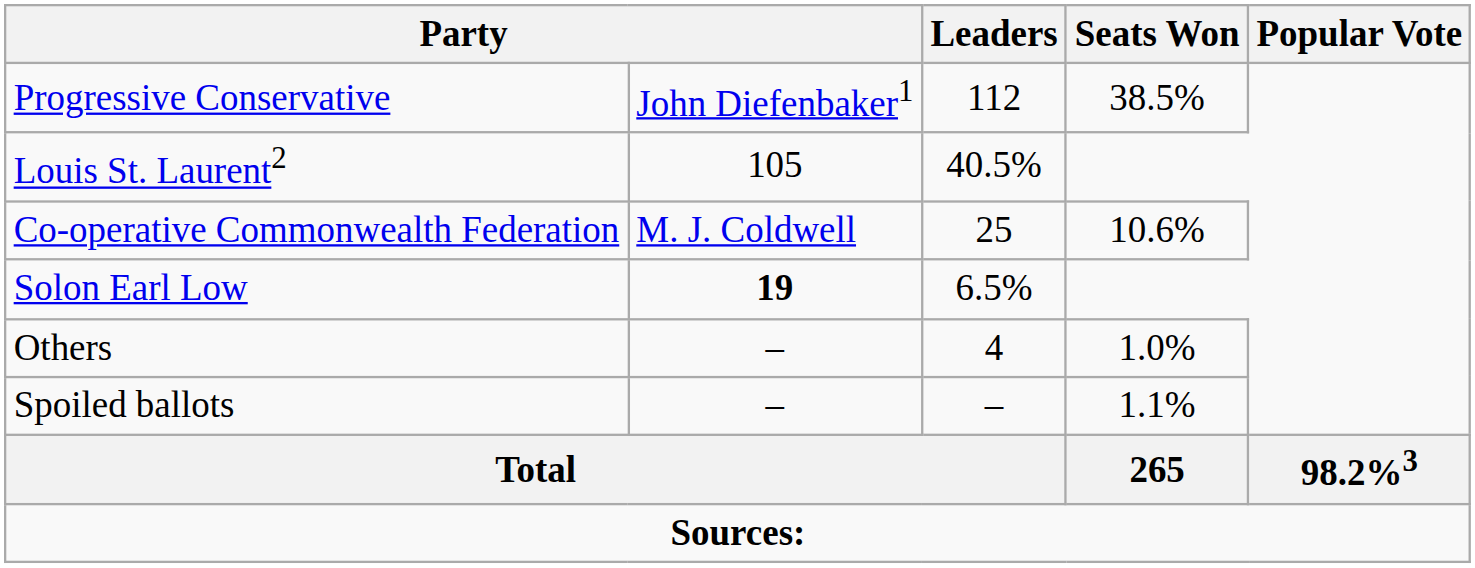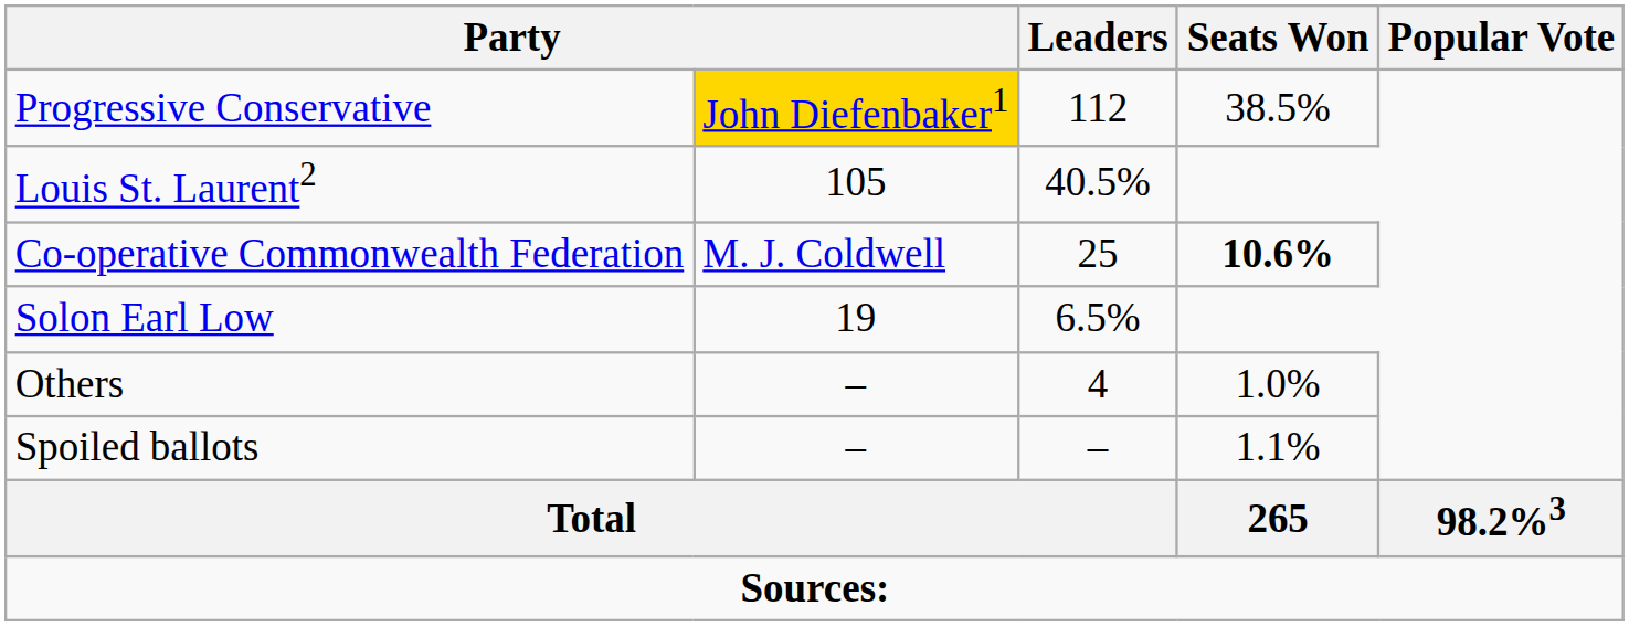Progressive Conservative | column 2: no background -> gold background
Co-operative Commonwealth Federation | Seats Won: normal -> bold
Solon Earl Low | column 2: bold -> normal
